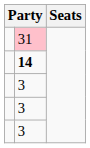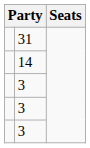31 | column 2: pink background -> no background
14 | column 2: bold -> normal
